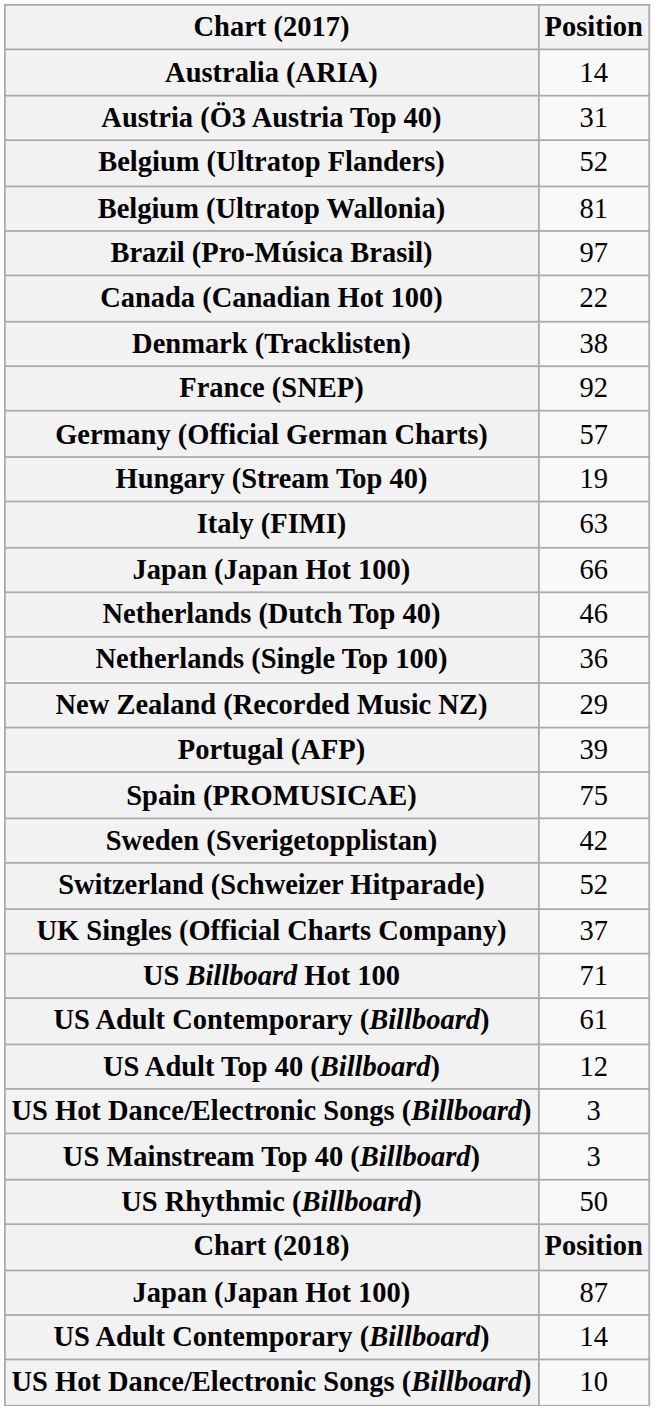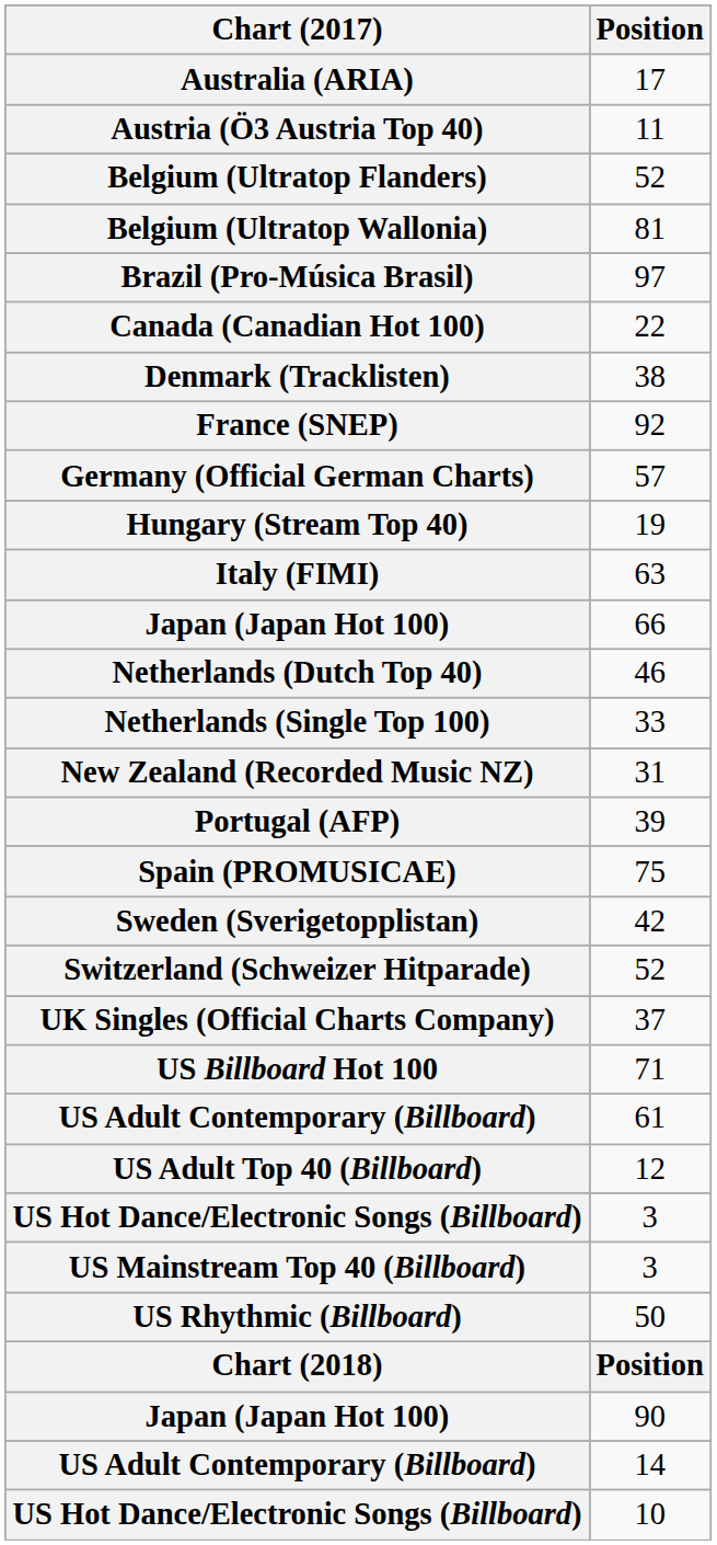row 2 | Position: 14 -> 17
row 3 | Position: 31 -> 11
row 15 | Position: 36 -> 33
row 16 | Position: 29 -> 31
row 29 | Position: 87 -> 90
